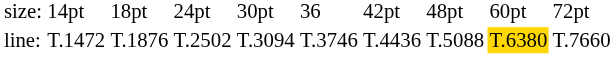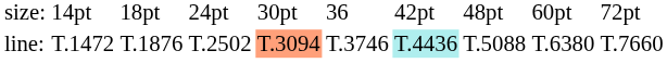line: | column 5: no background -> lightsalmon background
line: | column 7: no background -> paleturquoise background
line: | column 9: gold background -> no background
